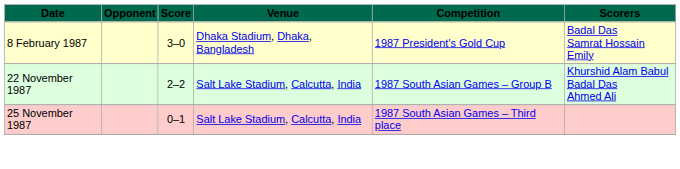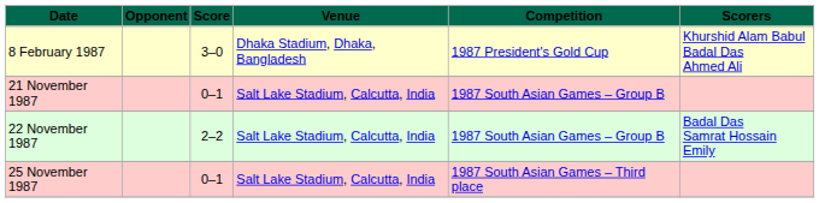8 February 1987 | Scorers: Badal Das Samrat Hossain Emily -> Khurshid Alam Babul Badal Das Ahmed Ali
+ row: 21 November 1987 | 0–1 | Salt Lake Stadium, Calcutta, India | 1987 South Asian Games – Group B
22 November 1987 | Scorers: Khurshid Alam Babul Badal Das Ahmed Ali -> Badal Das Samrat Hossain Emily
